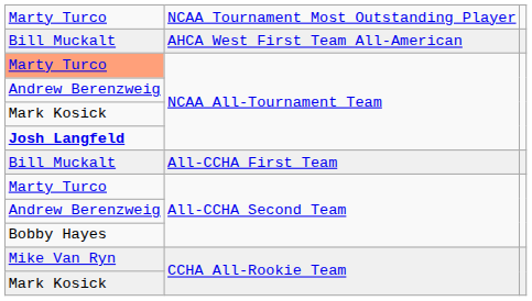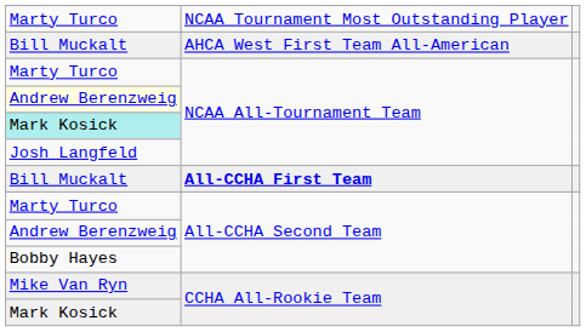row 3 | column 1: lightsalmon background -> no background
row 4 | column 1: no background -> lightyellow background
row 5 | column 1: no background -> paleturquoise background
row 6 | column 1: bold -> normal
row 7 | column 2: normal -> bold
